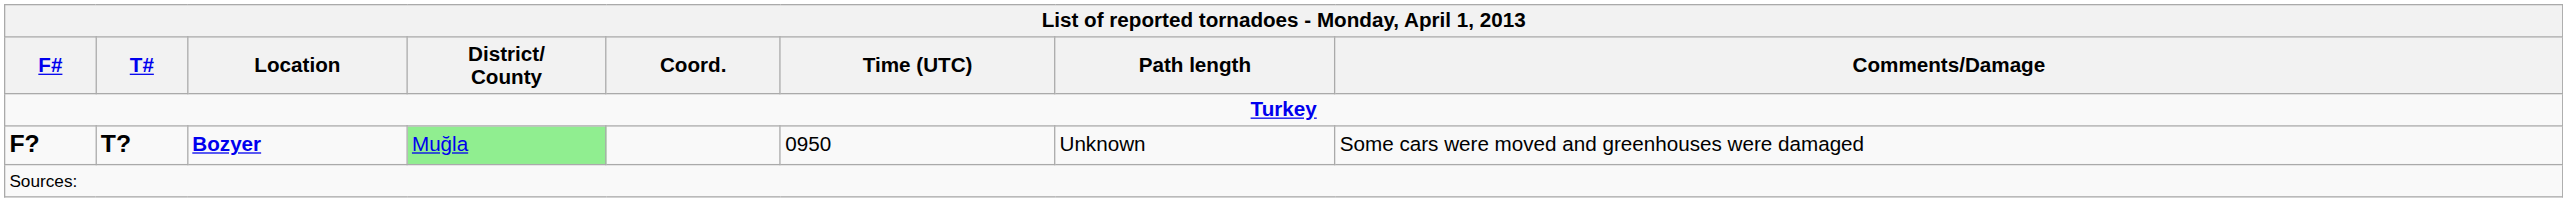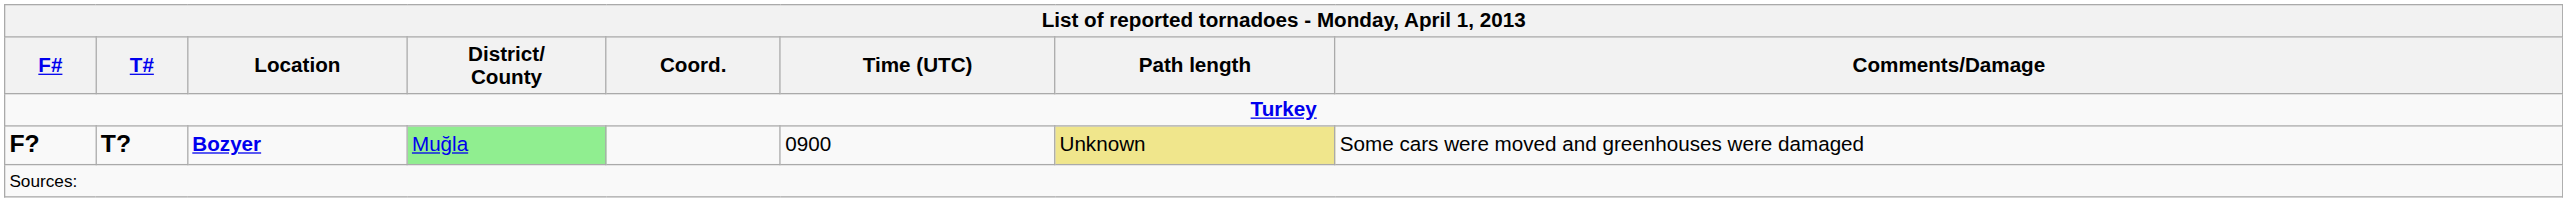F? | Time (UTC): 0950 -> 0900
F? | Path length: no background -> khaki background
